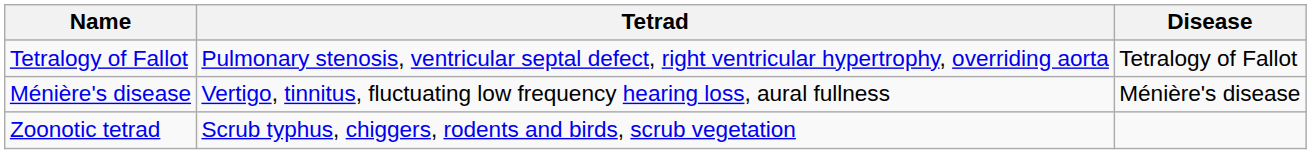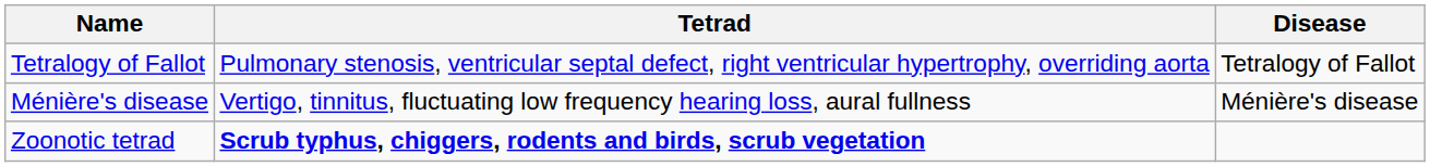Zoonotic tetrad | Tetrad: normal -> bold
